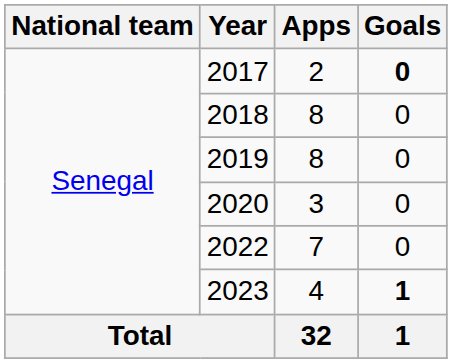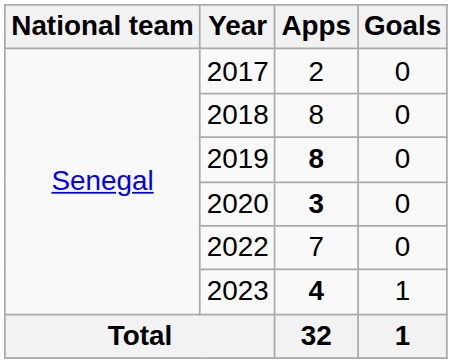2017 | Goals: bold -> normal
2019 | Apps: normal -> bold
2020 | Apps: normal -> bold
2023 | Apps: normal -> bold
2023 | Goals: bold -> normal
